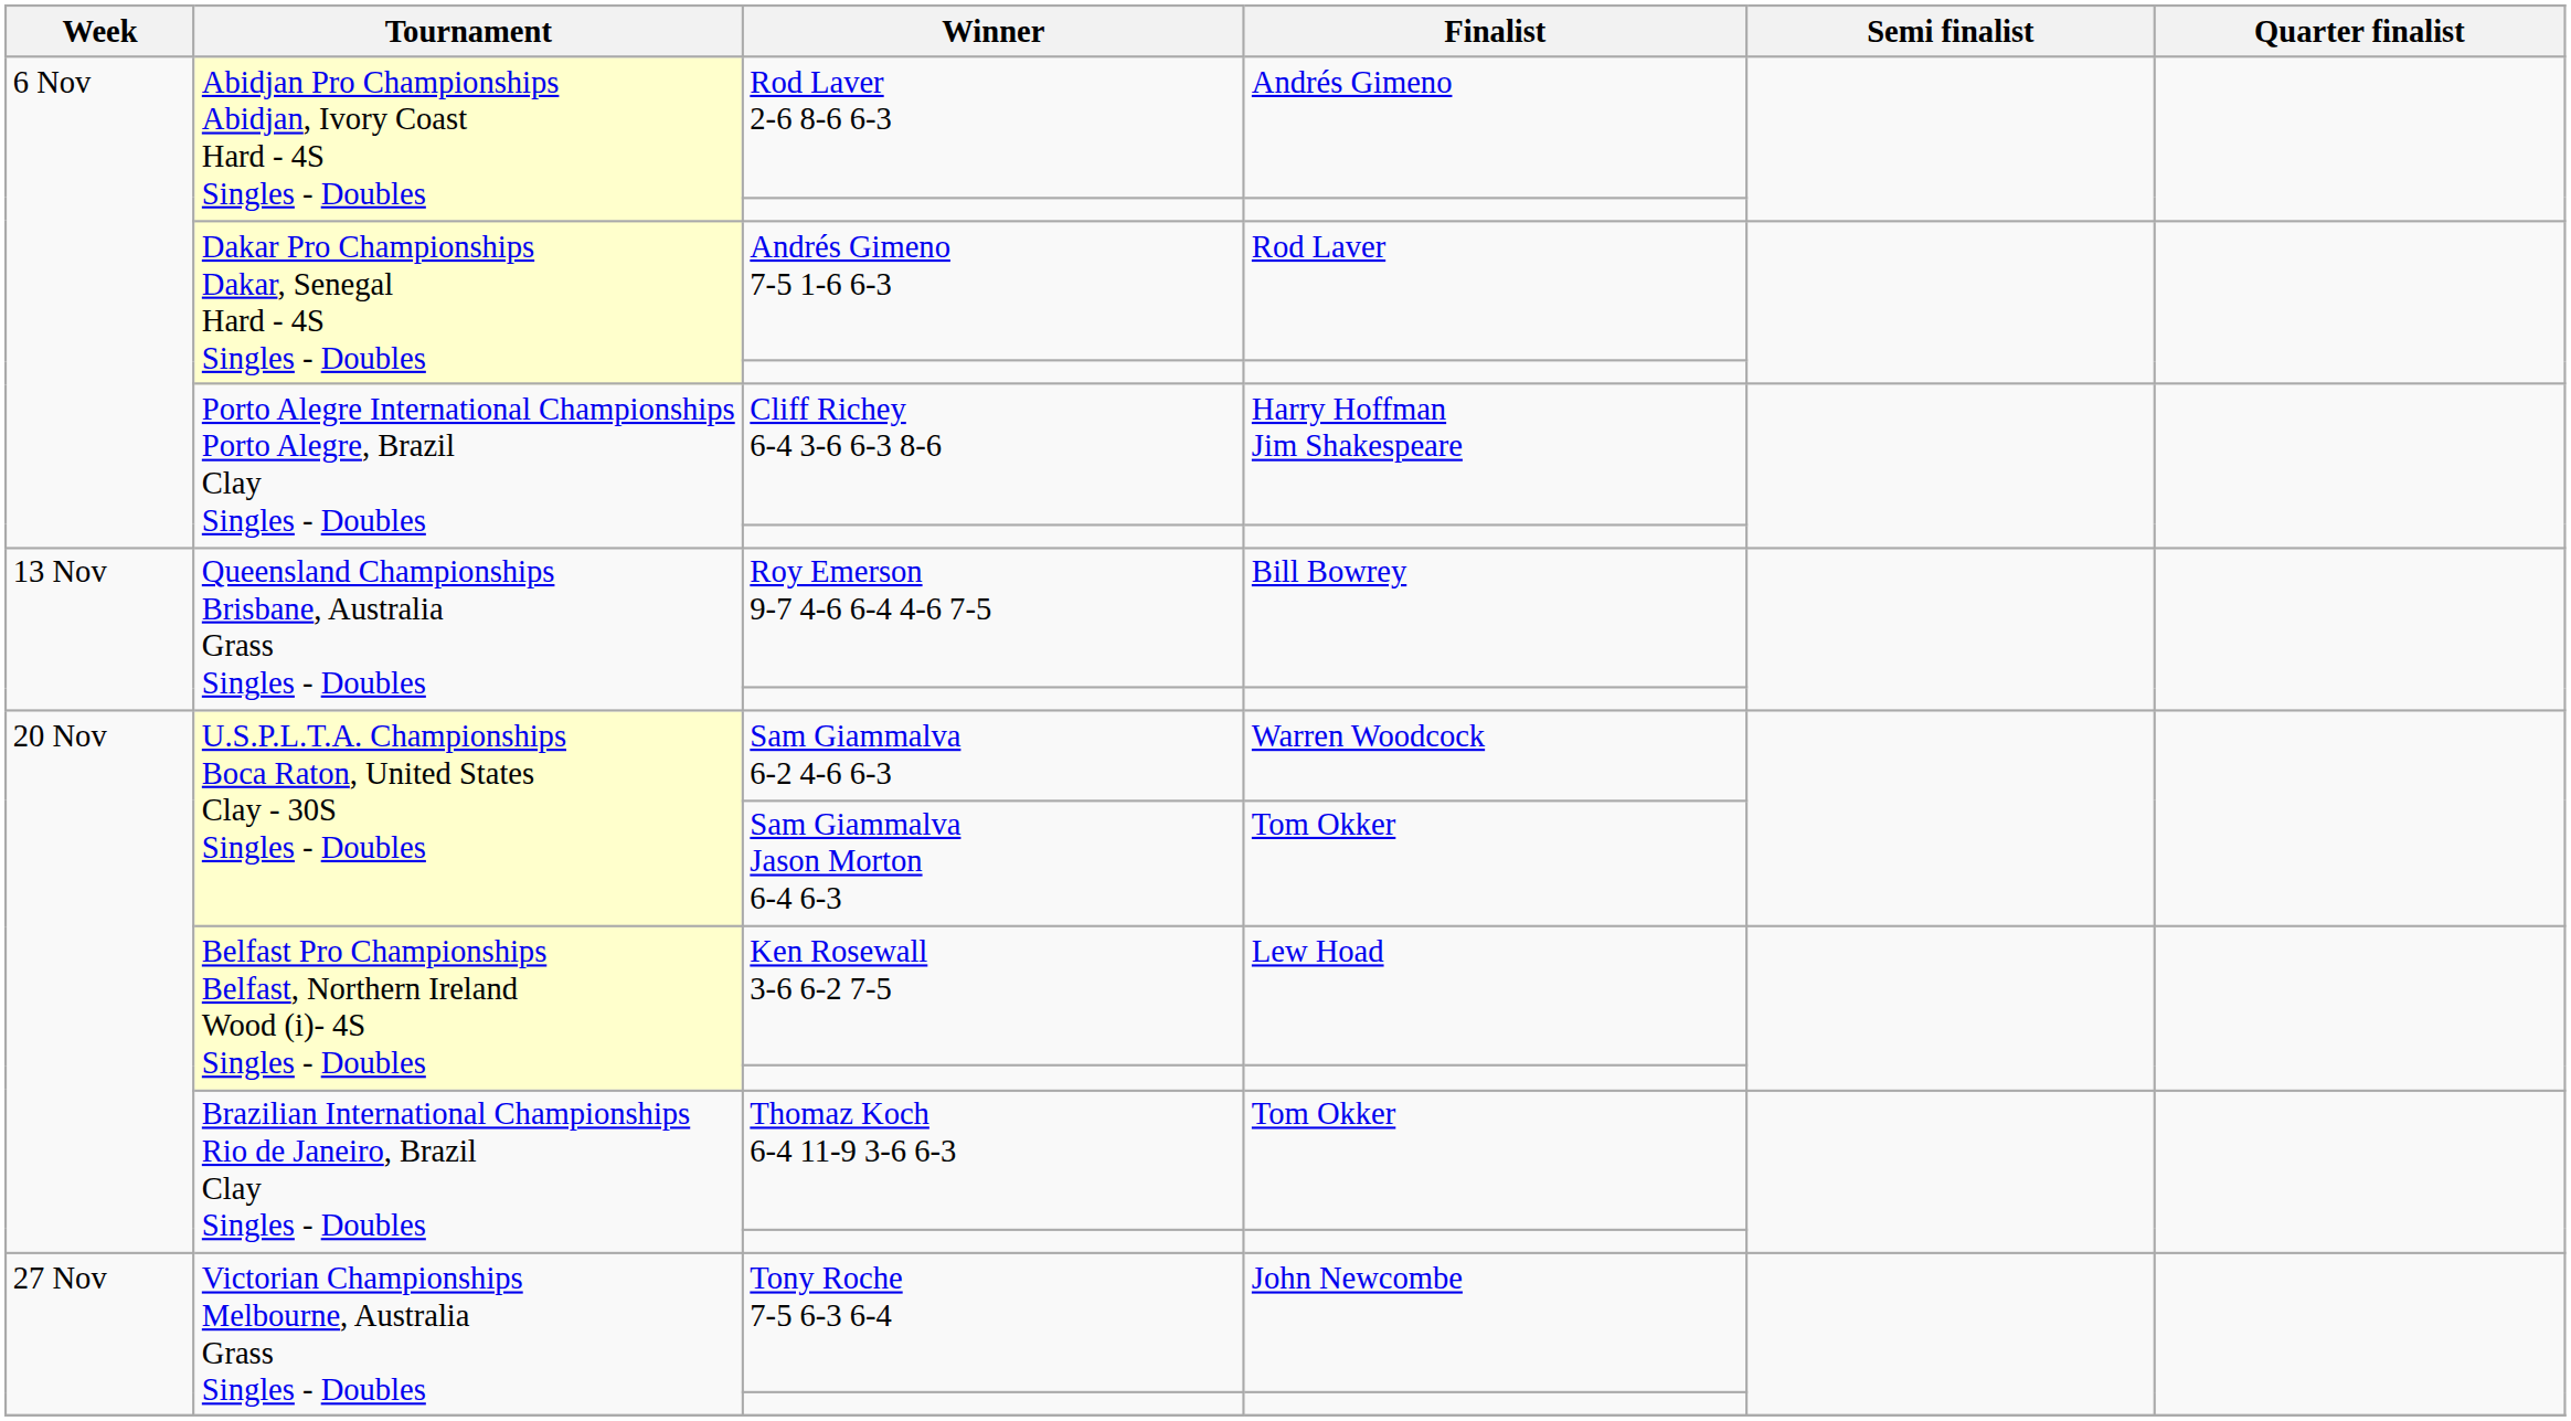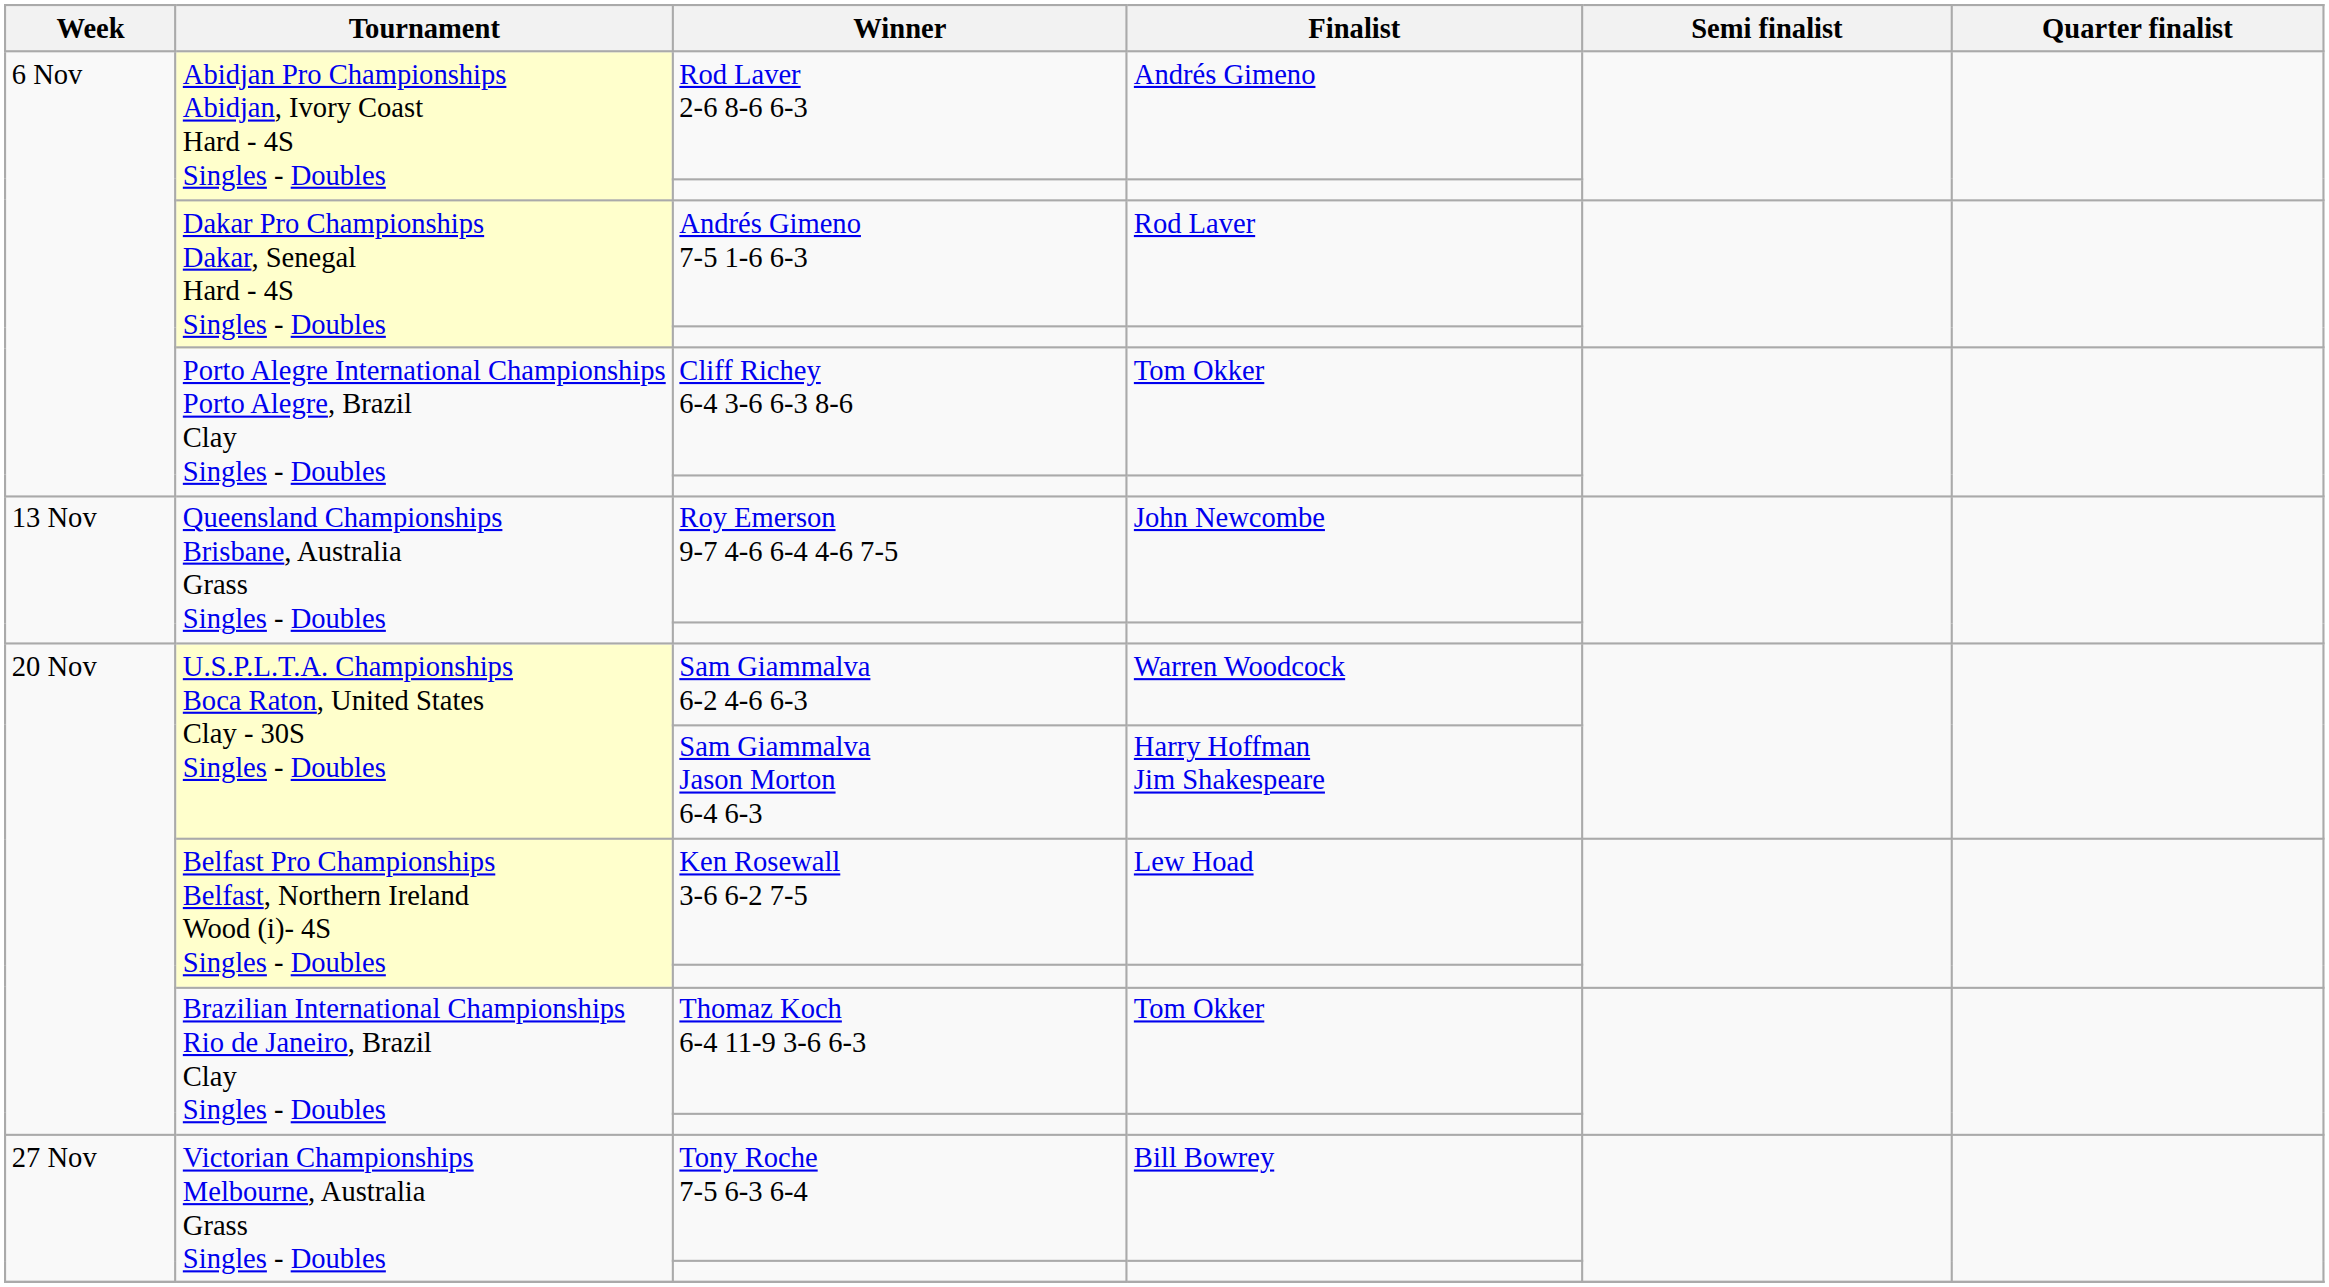Cliff Richey 6-4 3-6 6-3 8-6 | Finalist: Harry Hoffman Jim Shakespeare -> Tom Okker
Roy Emerson 9-7 4-6 6-4 4-6 7-5 | Finalist: Bill Bowrey -> John Newcombe
Sam Giammalva Jason Morton 6-4 6-3 | Finalist: Tom Okker -> Harry Hoffman Jim Shakespeare
Tony Roche 7-5 6-3 6-4 | Finalist: John Newcombe -> Bill Bowrey
